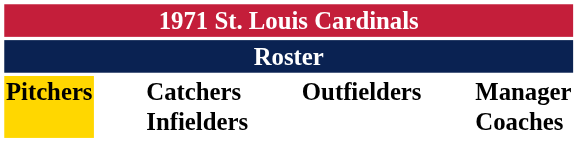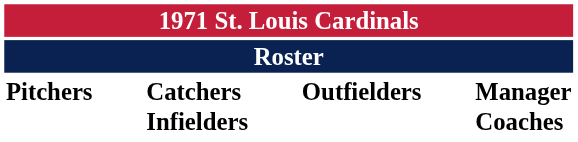Pitchers | column 1: gold background -> no background
